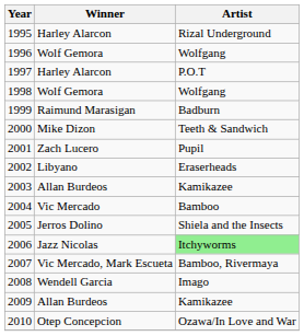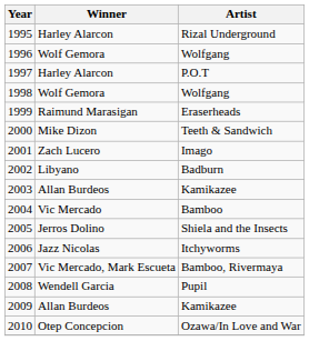1999 | Artist: Badburn -> Eraserheads
2001 | Artist: Pupil -> Imago
2002 | Artist: Eraserheads -> Badburn
2006 | Artist: lightgreen background -> no background
2008 | Artist: Imago -> Pupil
